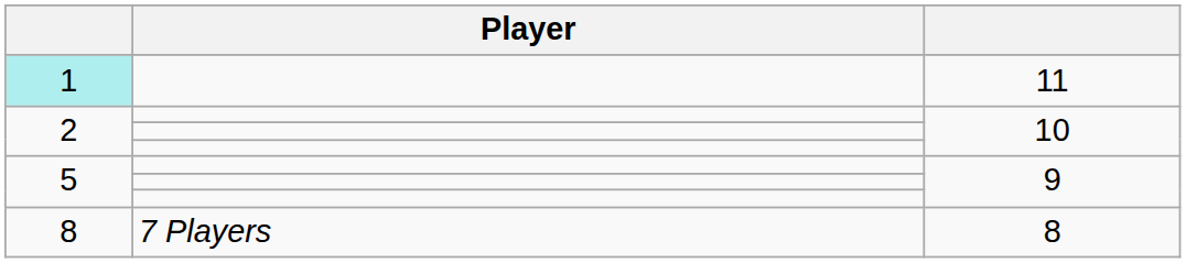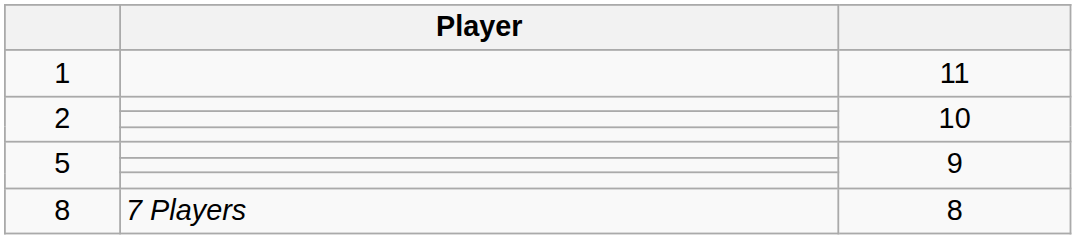1 | column 1: paleturquoise background -> no background
